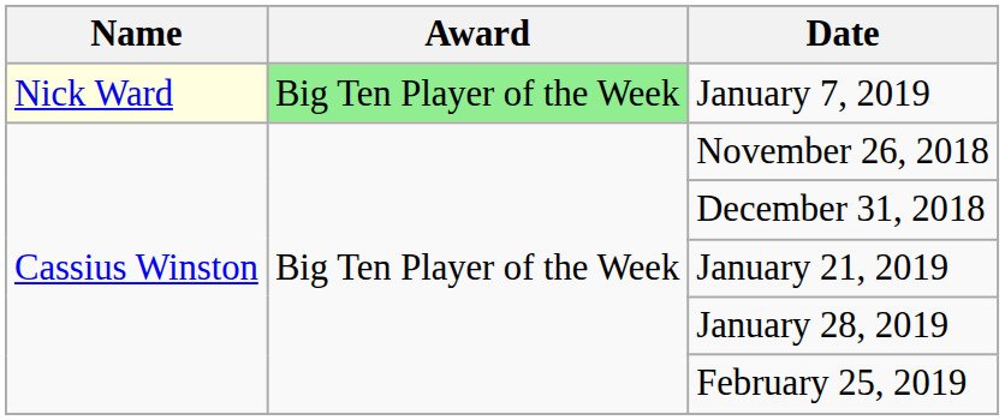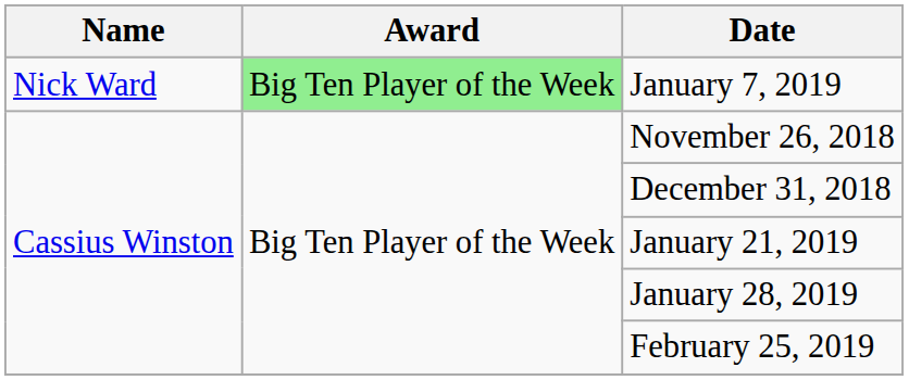January 7, 2019 | Name: lightyellow background -> no background
